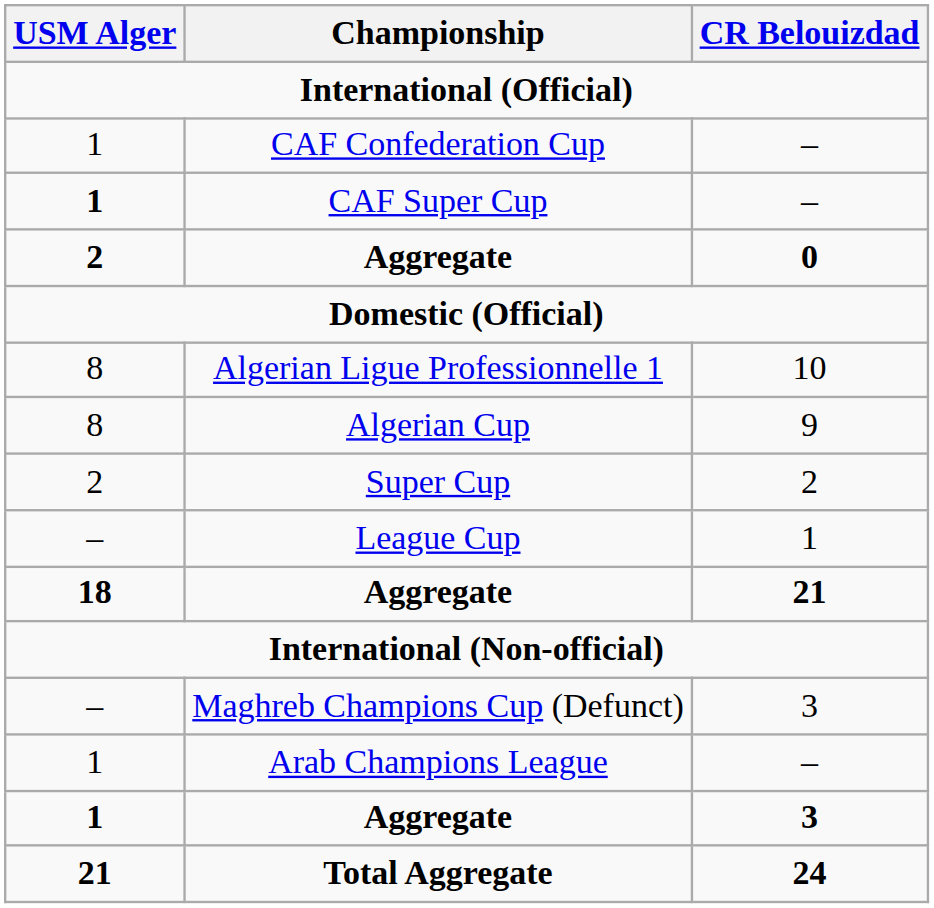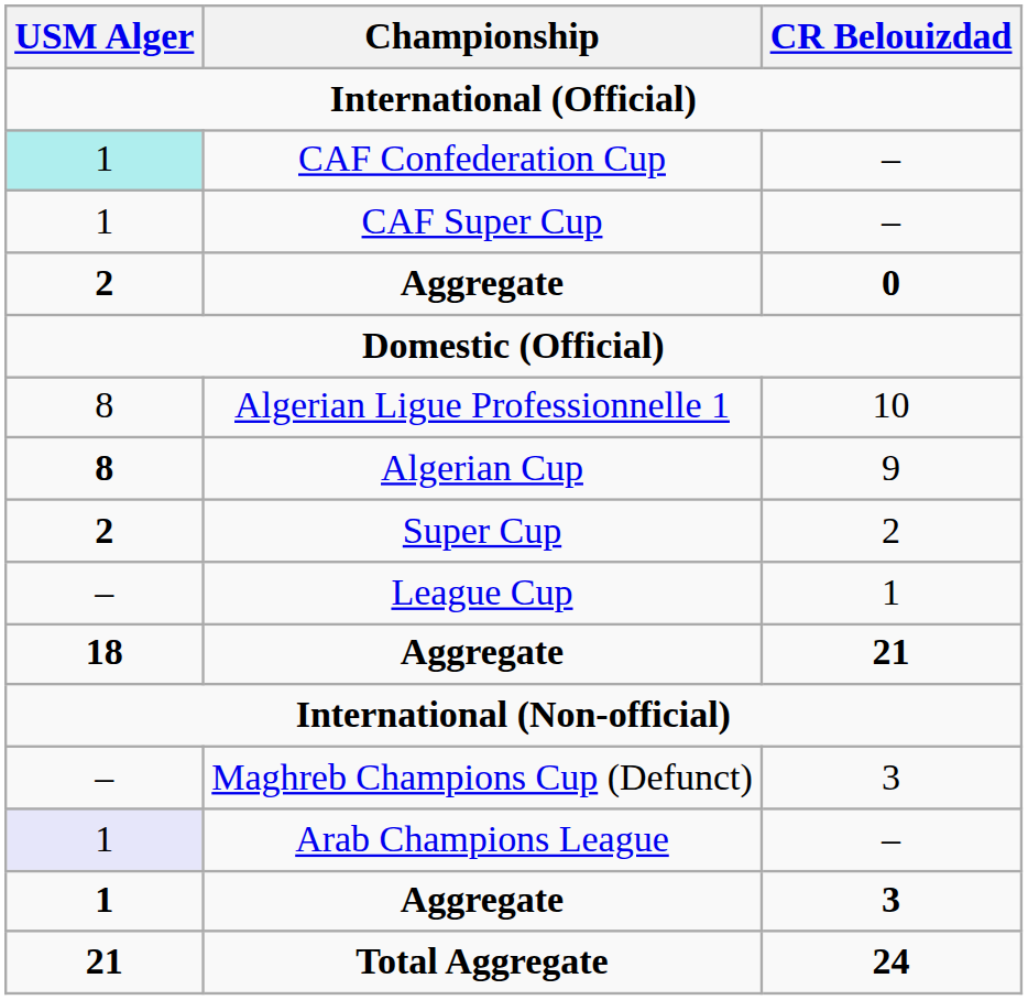CAF Confederation Cup | USM Alger: no background -> paleturquoise background
CAF Super Cup | USM Alger: bold -> normal
Algerian Cup | USM Alger: normal -> bold
Super Cup | USM Alger: normal -> bold
Arab Champions League | USM Alger: no background -> lavender background
